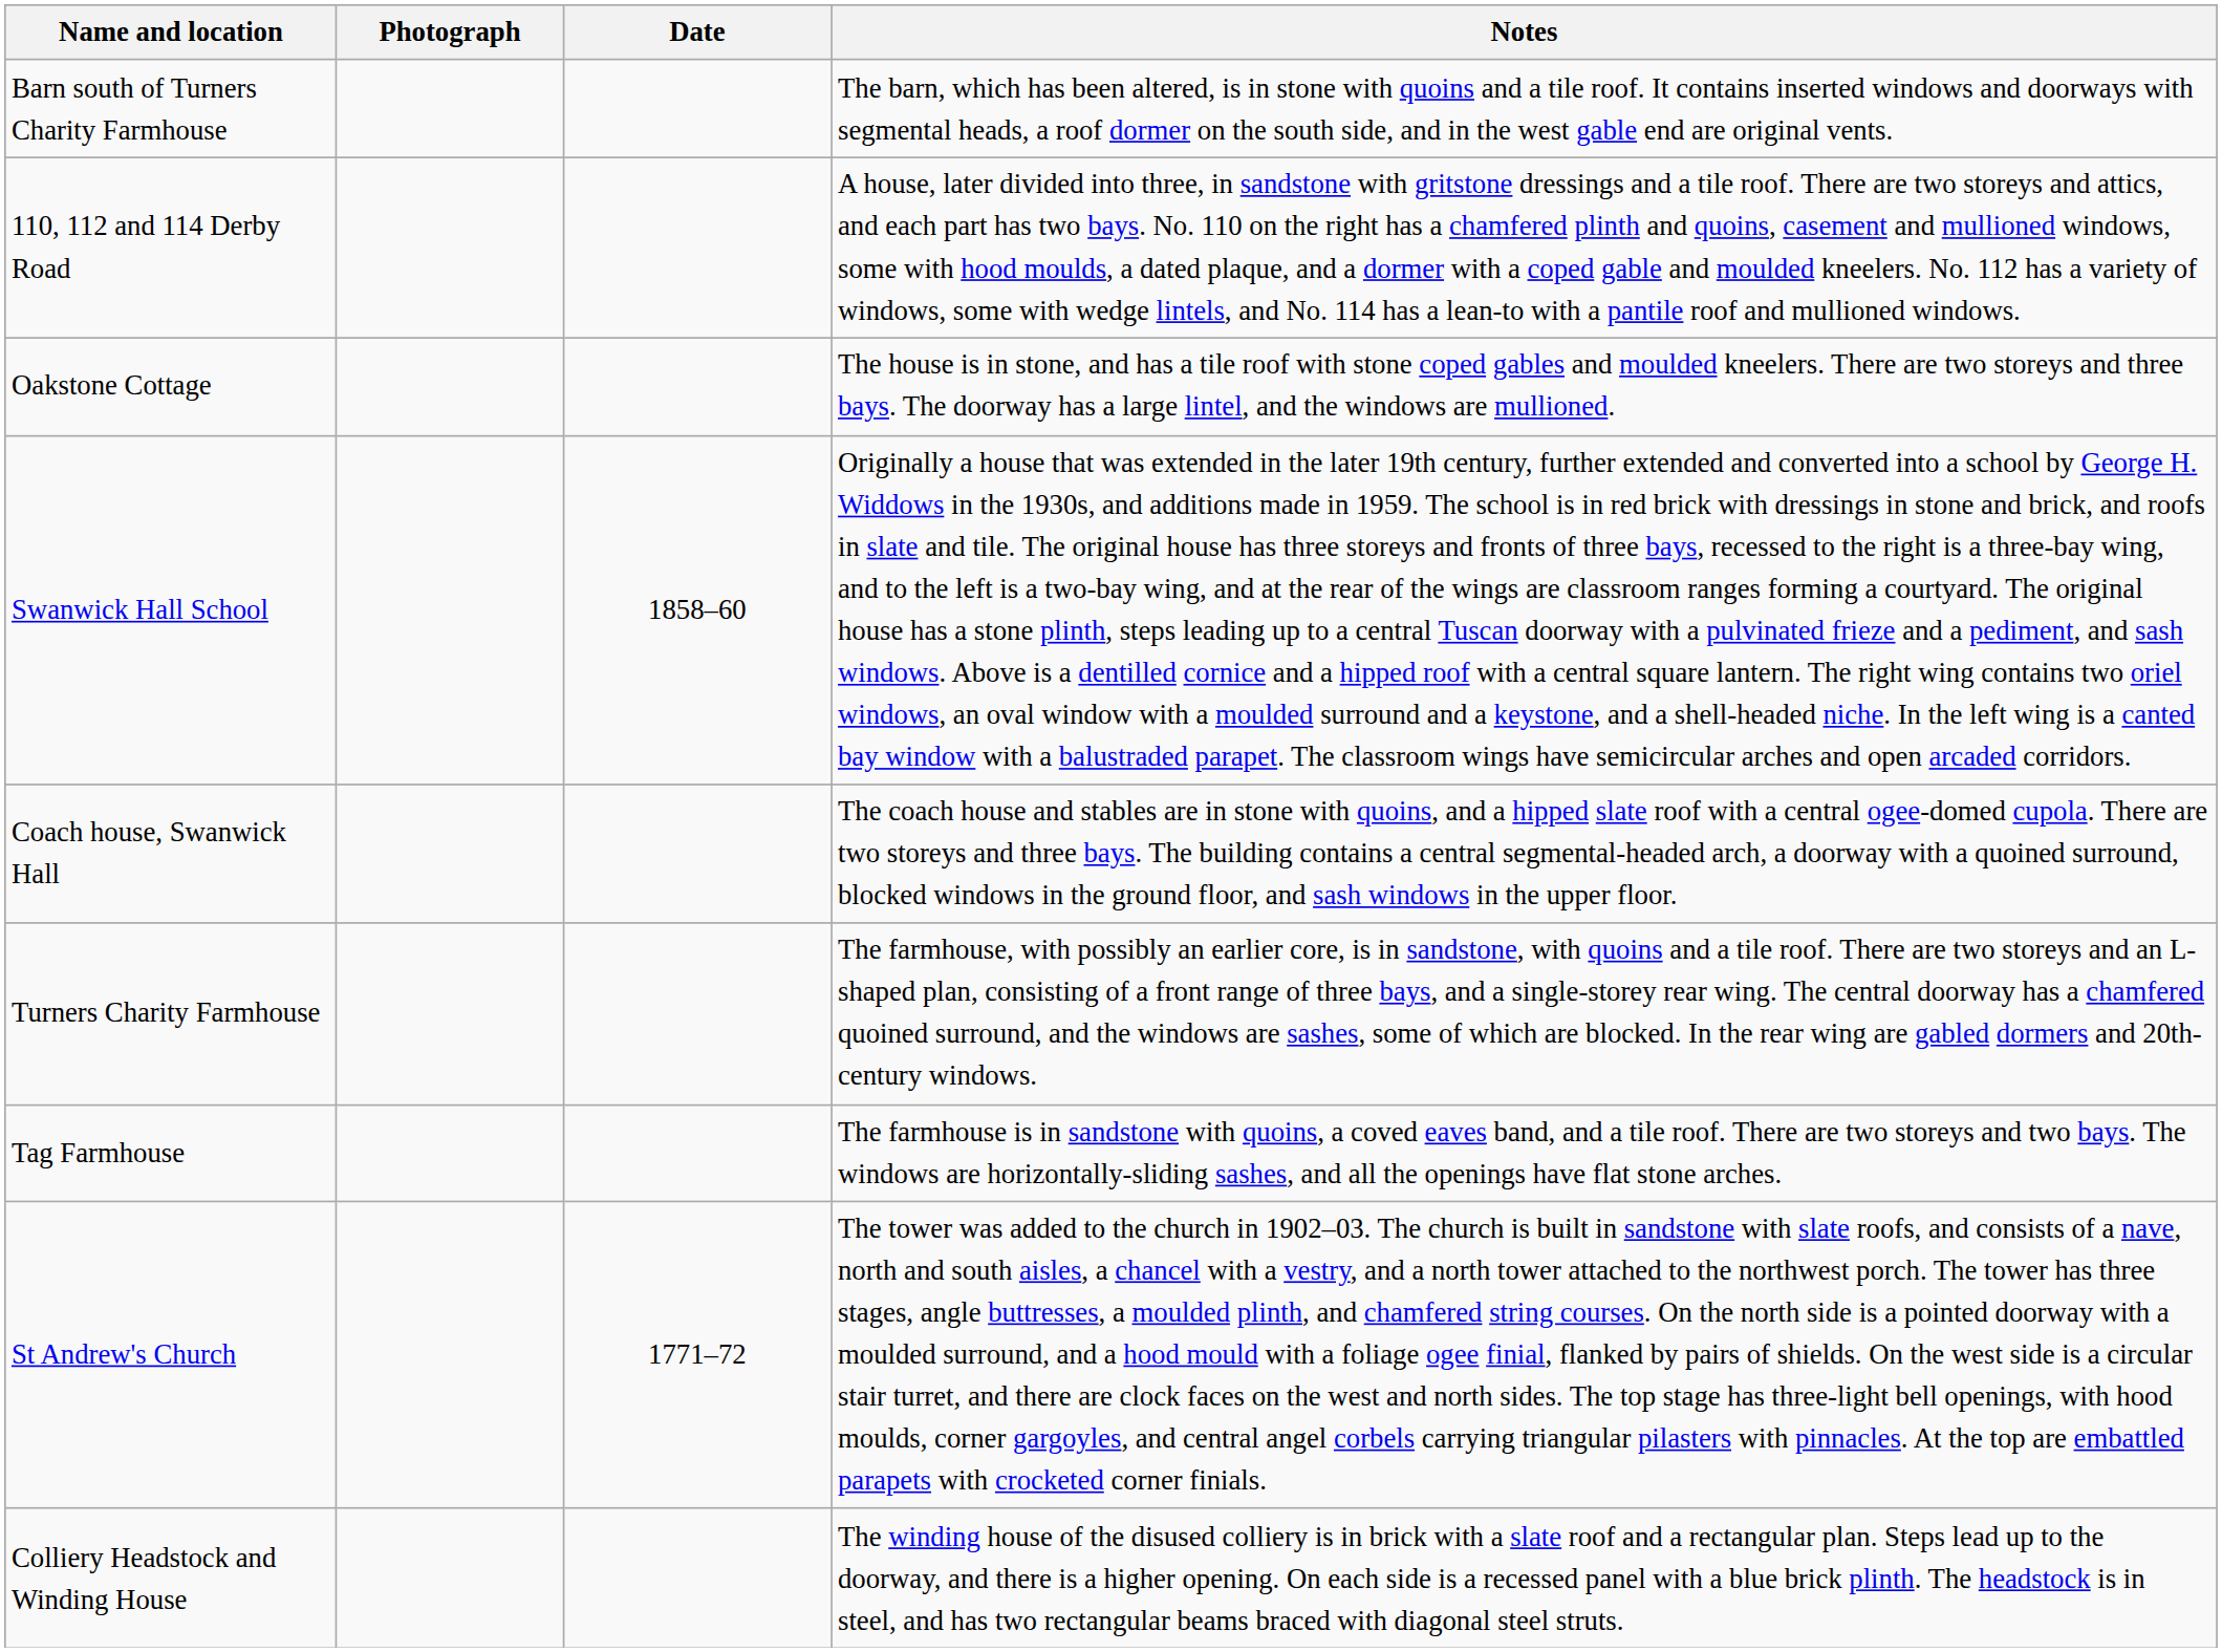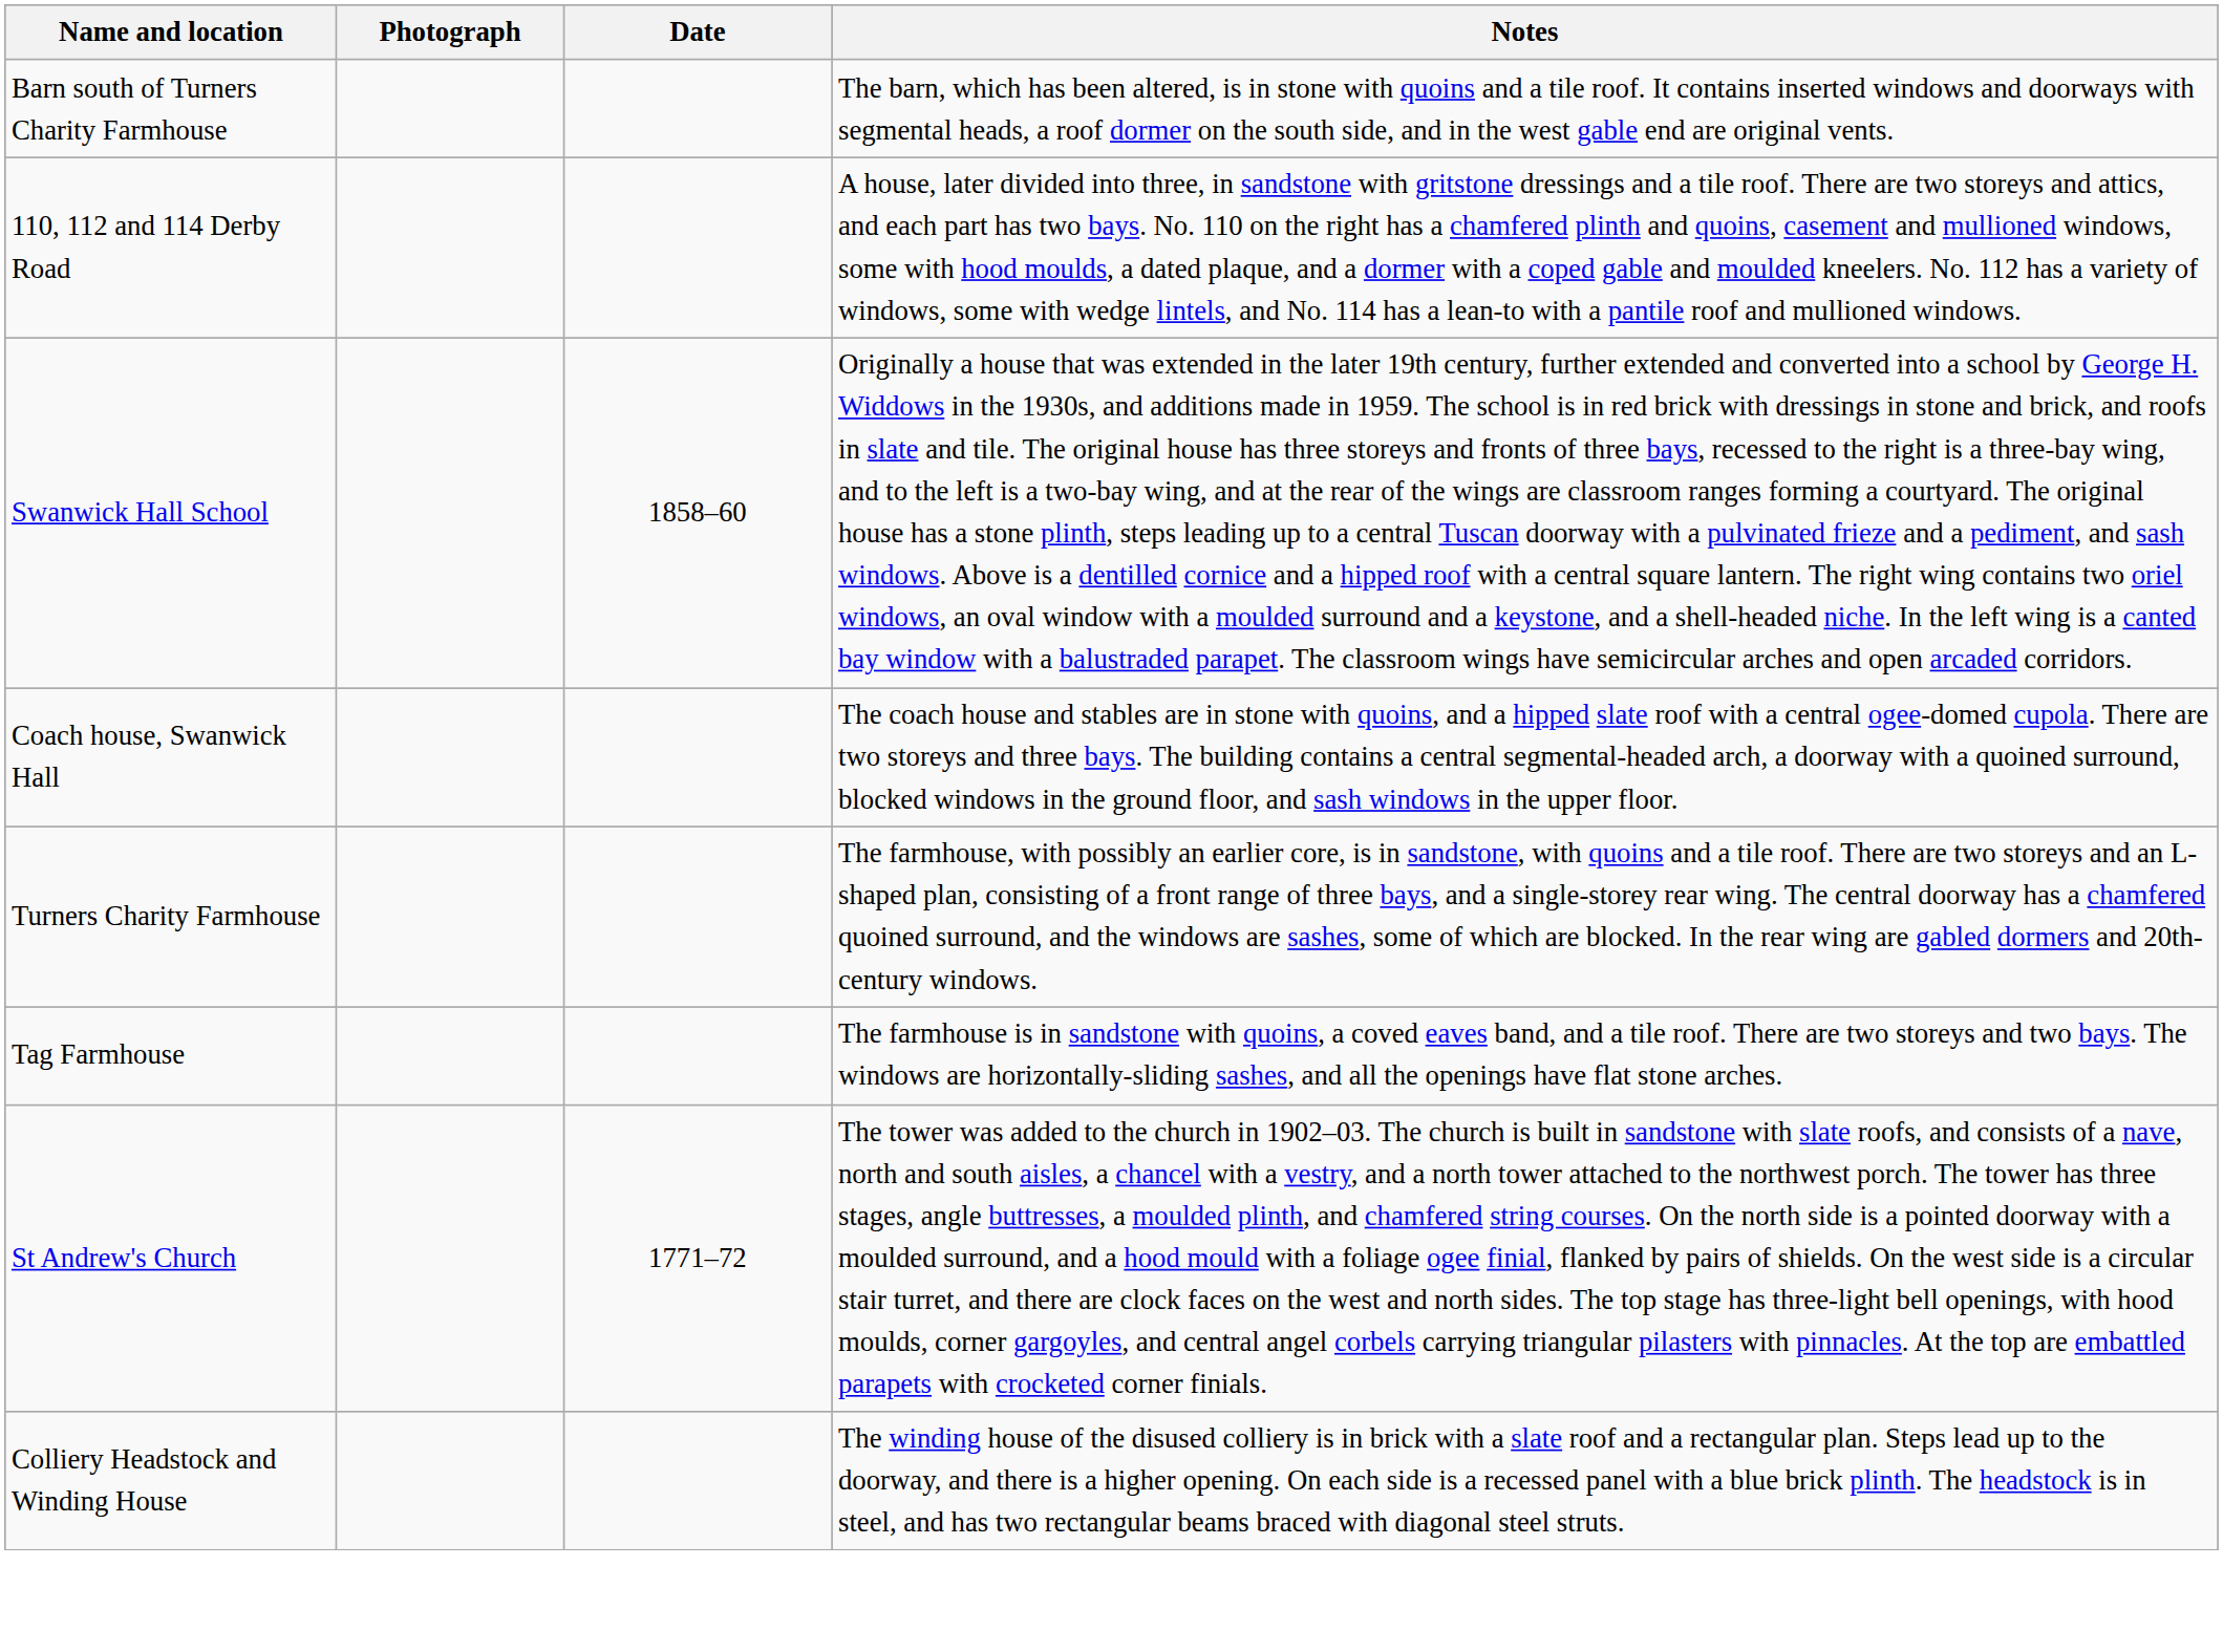- row: Oakstone Cottage | The house is in stone, and has a tile roof with stone coped gables and moulded kneelers. There are two storeys and three bays. The doorway has a large lintel, and the windows are mullioned.
